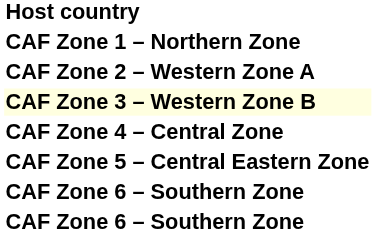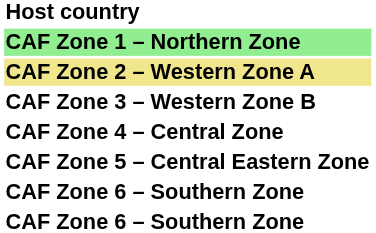row 2 | Host country: no background -> lightgreen background
row 3 | Host country: no background -> khaki background
row 4 | Host country: lightyellow background -> no background
